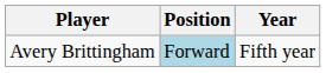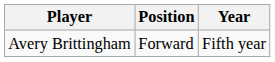Avery Brittingham | Position: lightblue background -> no background
